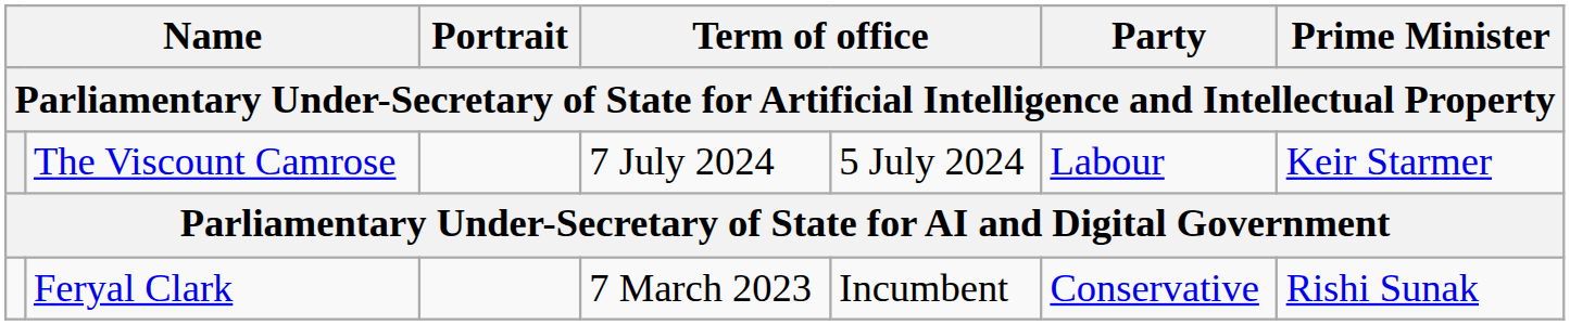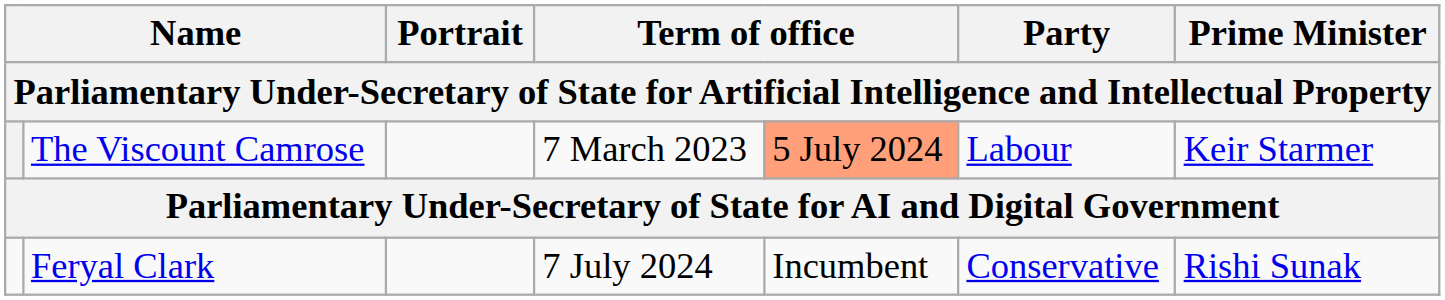The Viscount Camrose | column 4: 7 July 2024 -> 7 March 2023
The Viscount Camrose | column 5: no background -> lightsalmon background
Feryal Clark | column 4: 7 March 2023 -> 7 July 2024
